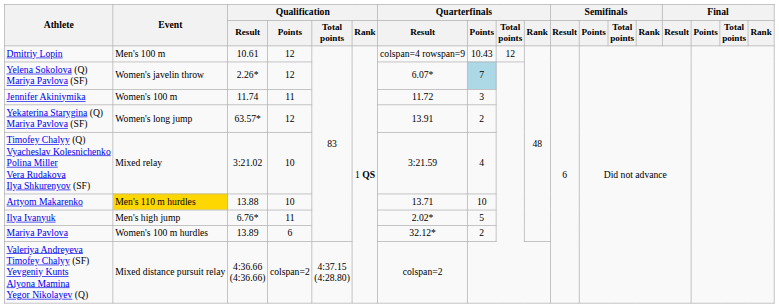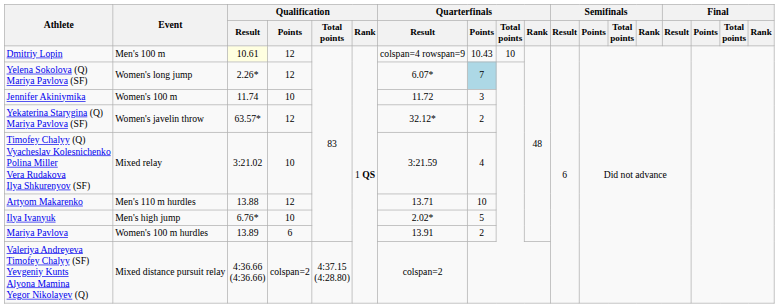Dmitriy Lopin | Qualification / Result: no background -> lightyellow background
Dmitriy Lopin | Quarterfinals / Total points: 12 -> 10
Yelena Sokolova (Q) Mariya Pavlova (SF) | Event: Women's javelin throw -> Women's long jump
Jennifer Akiniymika | Qualification / Points: 11 -> 10
Yekaterina Starygina (Q) Mariya Pavlova (SF) | Event: Women's long jump -> Women's javelin throw
Yekaterina Starygina (Q) Mariya Pavlova (SF) | Quarterfinals / Result: 13.91 -> 32.12*
Artyom Makarenko | Event: gold background -> no background
Artyom Makarenko | Qualification / Points: 10 -> 12
Ilya Ivanyuk | Qualification / Points: 11 -> 10
Mariya Pavlova | Quarterfinals / Result: 32.12* -> 13.91
